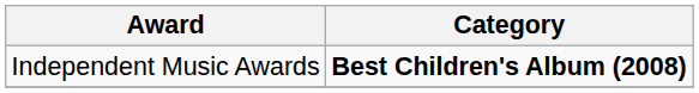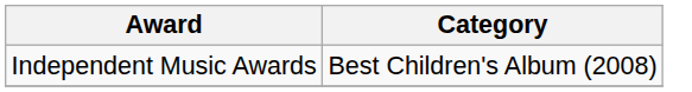Independent Music Awards | Category: bold -> normal
